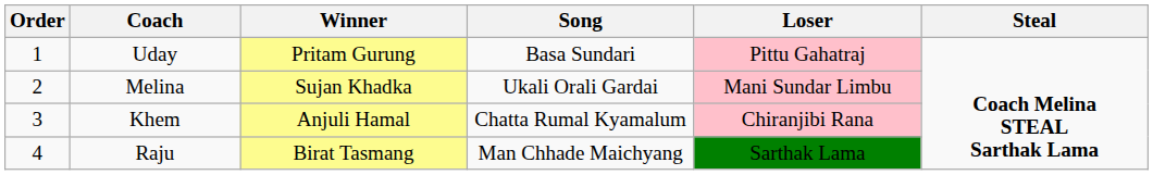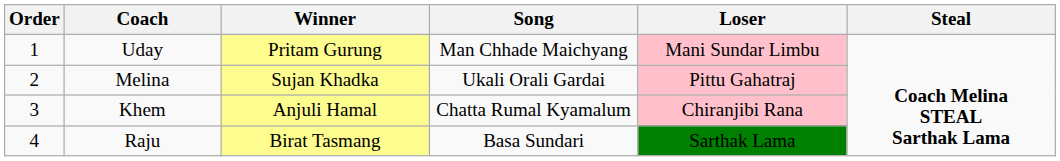Uday | Song: Basa Sundari -> Man Chhade Maichyang
Uday | Loser: Pittu Gahatraj -> Mani Sundar Limbu
Melina | Loser: Mani Sundar Limbu -> Pittu Gahatraj
Raju | Song: Man Chhade Maichyang -> Basa Sundari
